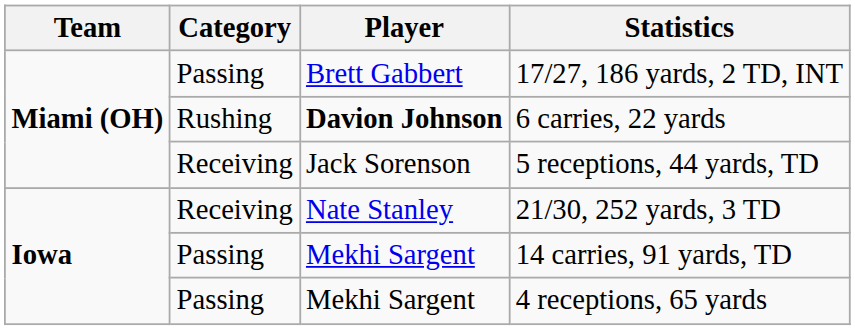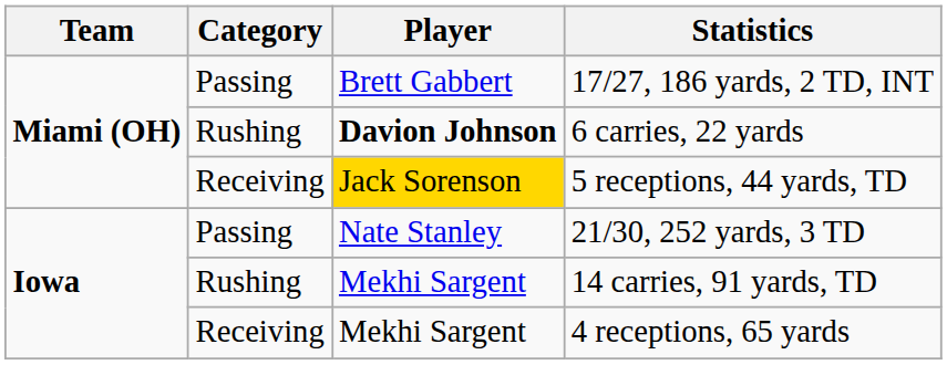5 receptions, 44 yards, TD | Player: no background -> gold background
21/30, 252 yards, 3 TD | Category: Receiving -> Passing
14 carries, 91 yards, TD | Category: Passing -> Rushing
4 receptions, 65 yards | Category: Passing -> Receiving
